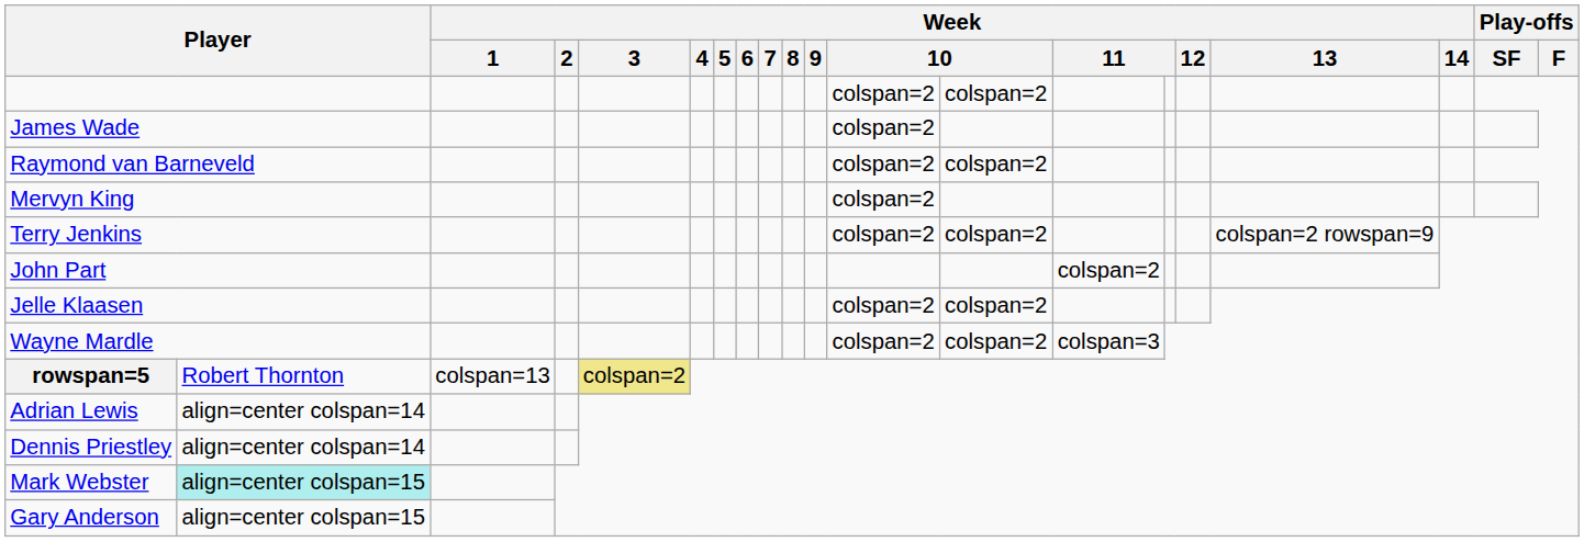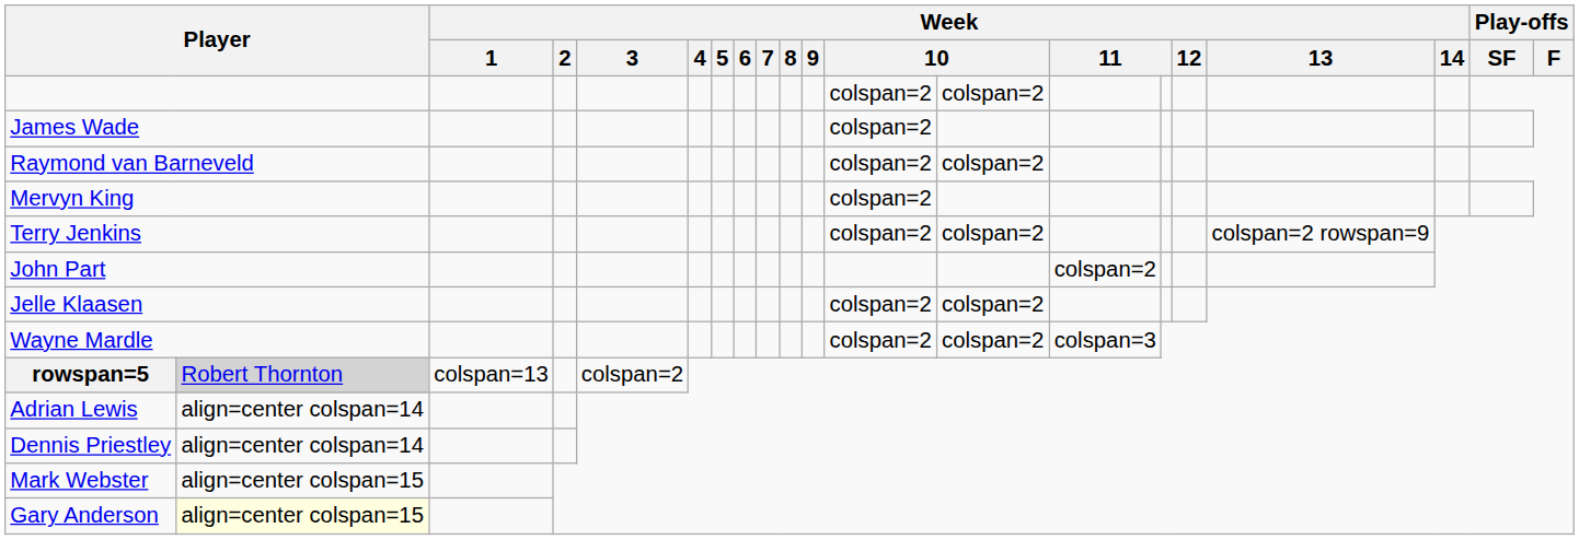rowspan=5 | column 2: no background -> lightgrey background
rowspan=5 | Week / 3: khaki background -> no background
Mark Webster | column 2: paleturquoise background -> no background
Gary Anderson | column 2: no background -> lightyellow background
